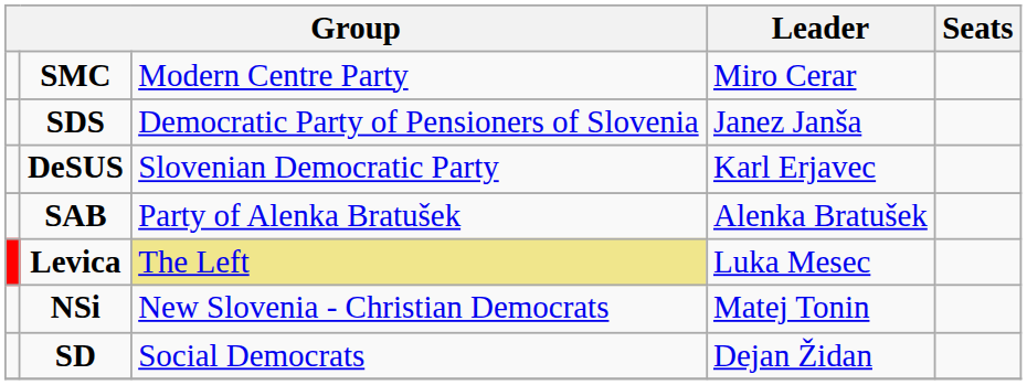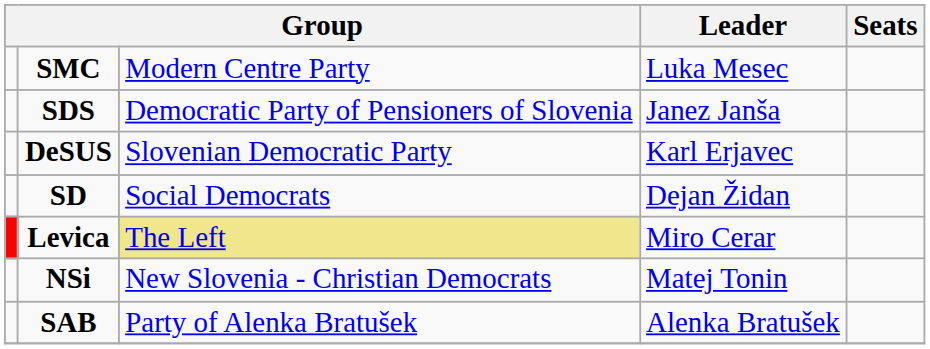SMC | Leader: Miro Cerar -> Luka Mesec
rows swapped: SD <-> SAB
Levica | Leader: Luka Mesec -> Miro Cerar
